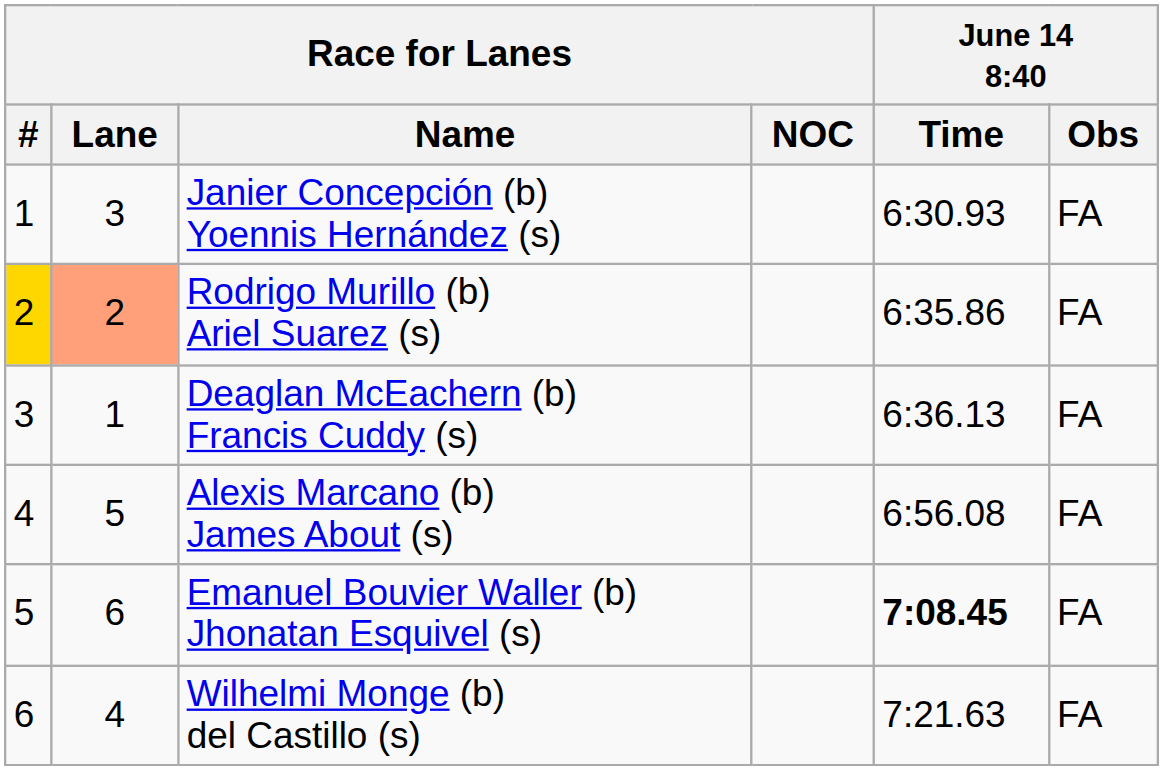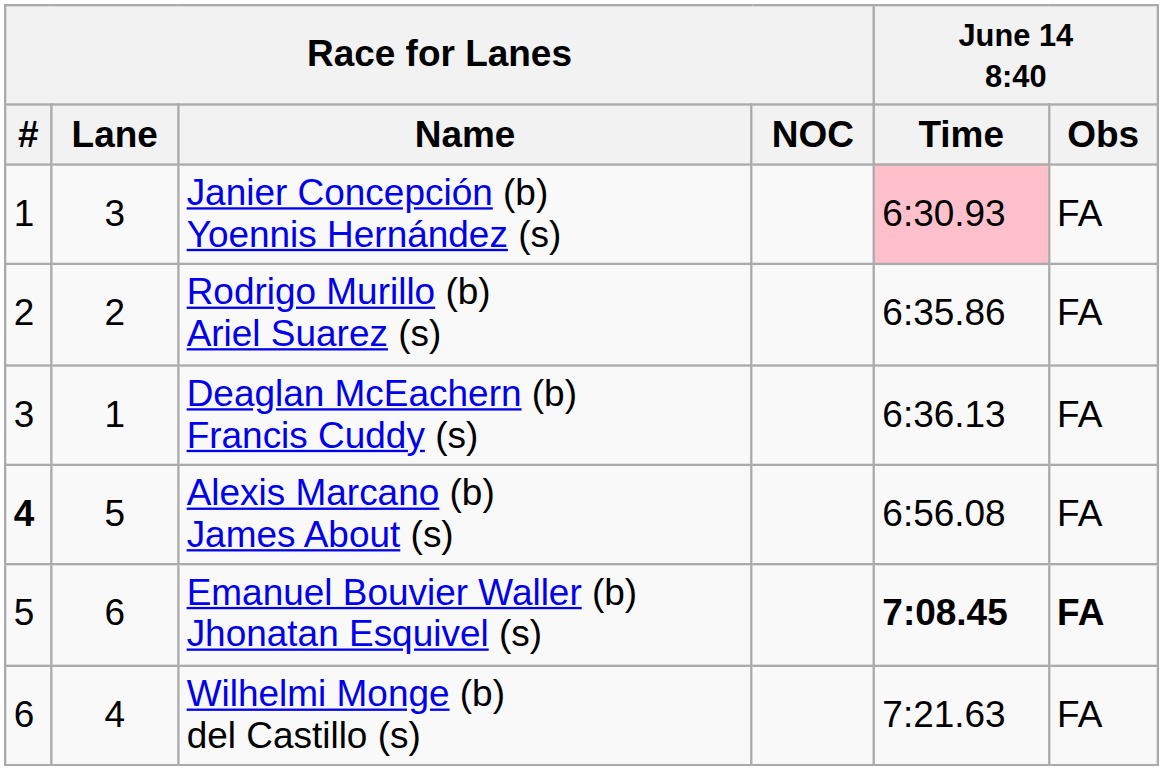Janier Concepción (b) Yoennis Hernández (s) | June 14 8:40 / Time: no background -> pink background
Rodrigo Murillo (b) Ariel Suarez (s) | Race for Lanes / #: gold background -> no background
Rodrigo Murillo (b) Ariel Suarez (s) | Race for Lanes / Lane: lightsalmon background -> no background
Alexis Marcano (b) James About (s) | Race for Lanes / #: normal -> bold
Emanuel Bouvier Waller (b) Jhonatan Esquivel (s) | June 14 8:40 / Obs: normal -> bold
